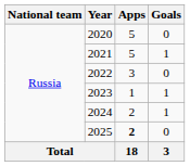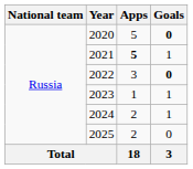2020 | Goals: normal -> bold
2021 | Apps: normal -> bold
2022 | Goals: normal -> bold
2025 | Apps: bold -> normal
